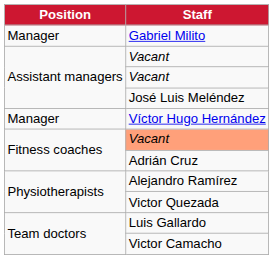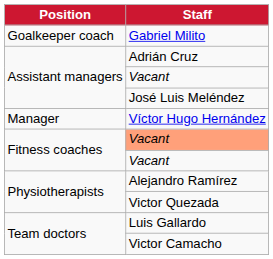row 2 | Position: Manager -> Goalkeeper coach
row 3 | Staff: Vacant -> Adrián Cruz
row 8 | Staff: Adrián Cruz -> Vacant
